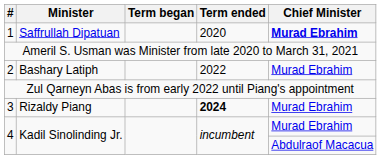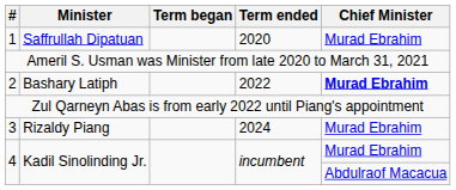1 | Chief Minister: bold -> normal
2 | Chief Minister: normal -> bold
3 | Term ended: bold -> normal
